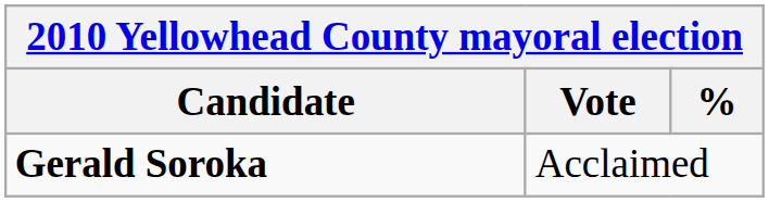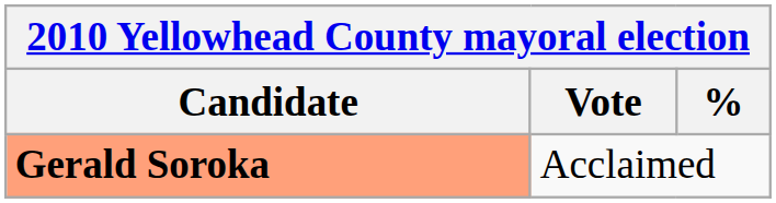Gerald Soroka | Candidate: no background -> lightsalmon background
